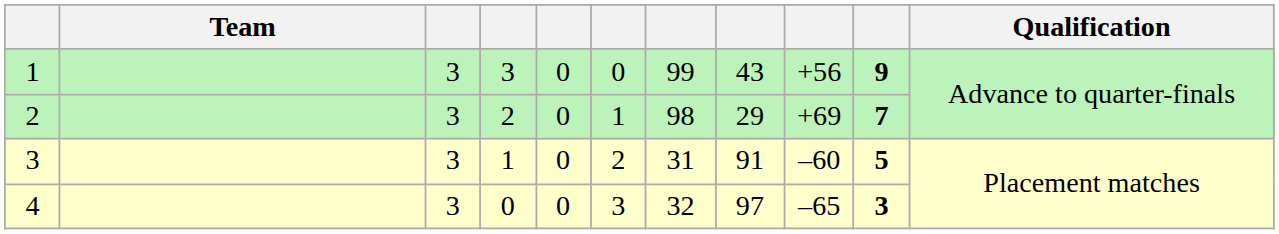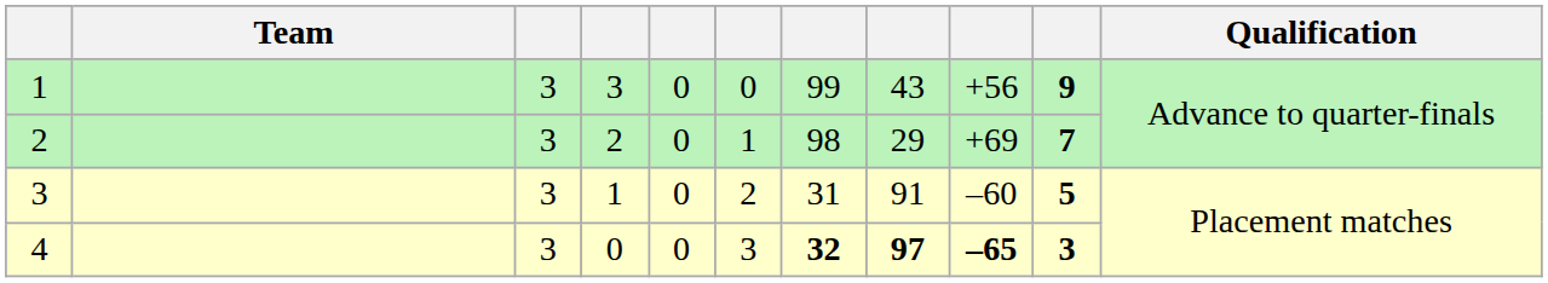4 | column 7: normal -> bold
4 | column 8: normal -> bold
4 | column 9: normal -> bold
